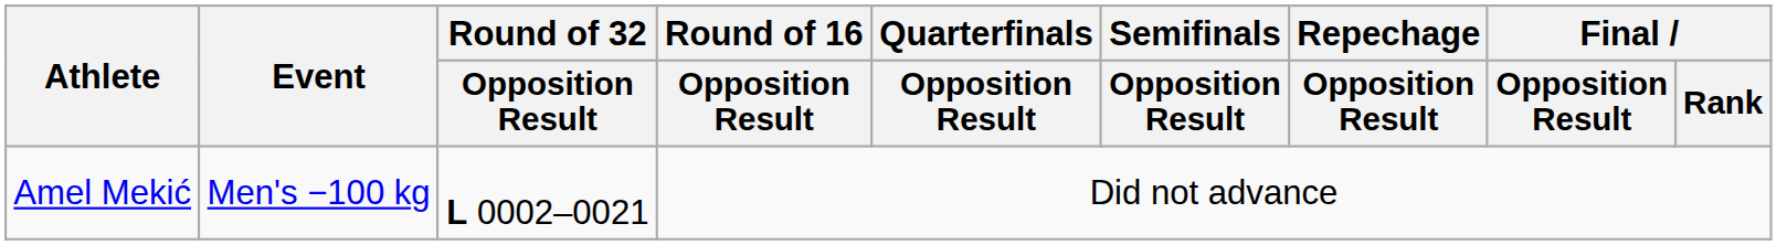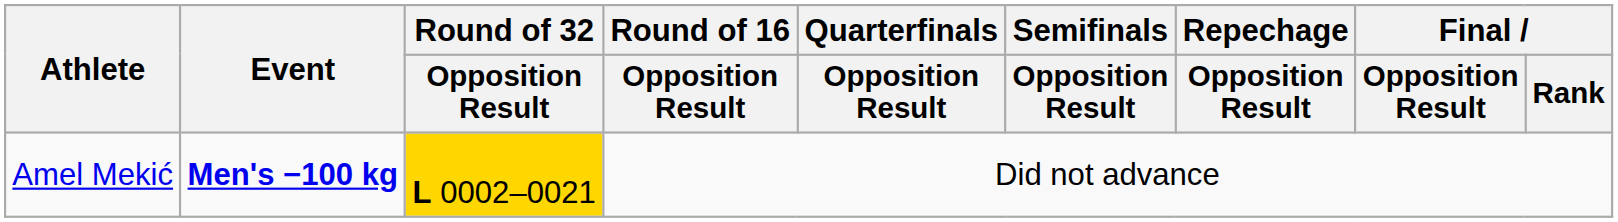Amel Mekić | Event: normal -> bold
Amel Mekić | Round of 32 / Opposition Result: no background -> gold background
